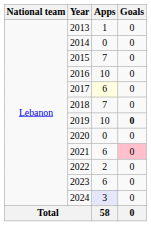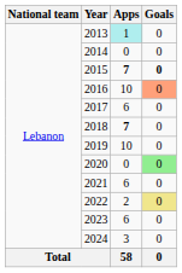2013 | Apps: no background -> paleturquoise background
2015 | Apps: normal -> bold
2015 | Goals: normal -> bold
2016 | Goals: no background -> lightsalmon background
2017 | Apps: lightyellow background -> no background
2018 | Apps: normal -> bold
2019 | Goals: bold -> normal
2020 | Goals: no background -> lightgreen background
2021 | Goals: pink background -> no background
2022 | Goals: no background -> khaki background
2024 | Apps: lavender background -> no background
